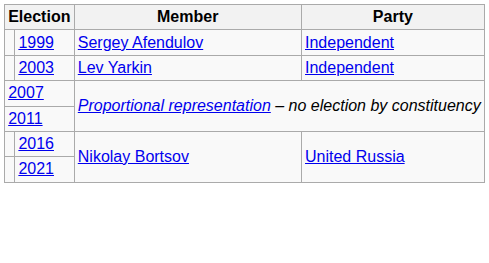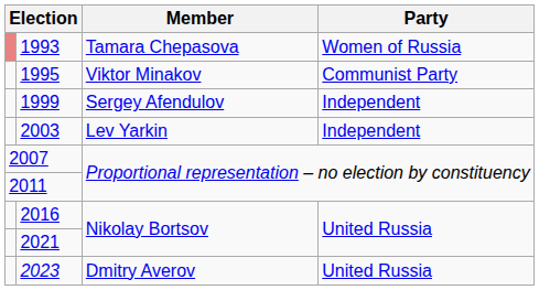+ row: 1993 | Tamara Chepasova | Women of Russia
+ row: 1995 | Viktor Minakov | Communist Party
+ row: 2023 | Dmitry Averov | United Russia
